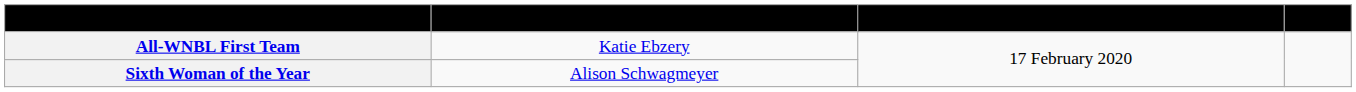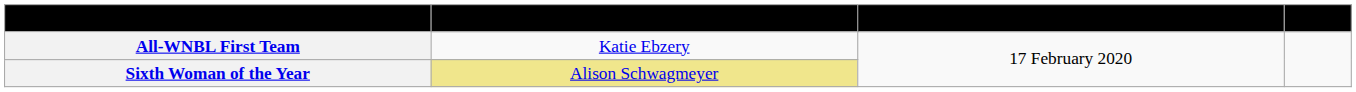Sixth Woman of the Year | Recipient: no background -> khaki background
